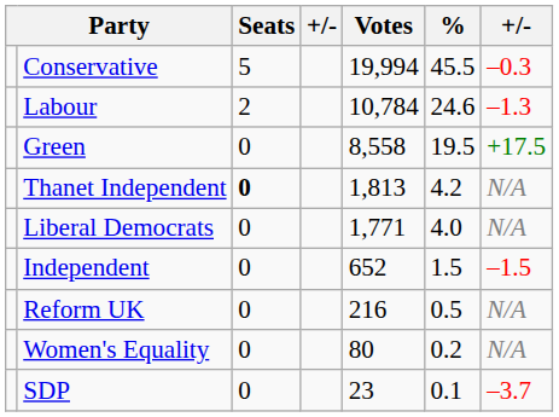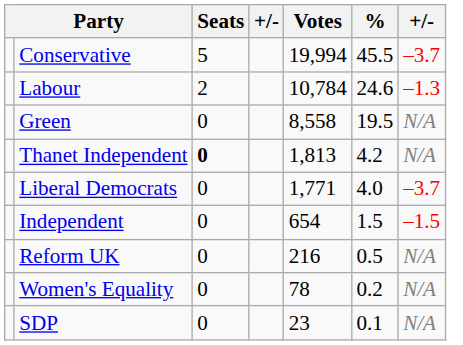Conservative | column 7: –0.3 -> –3.7
Green | column 7: +17.5 -> N/A
Liberal Democrats | column 7: N/A -> –3.7
Independent | Votes: 652 -> 654
Women's Equality | Votes: 80 -> 78
SDP | column 7: –3.7 -> N/A
